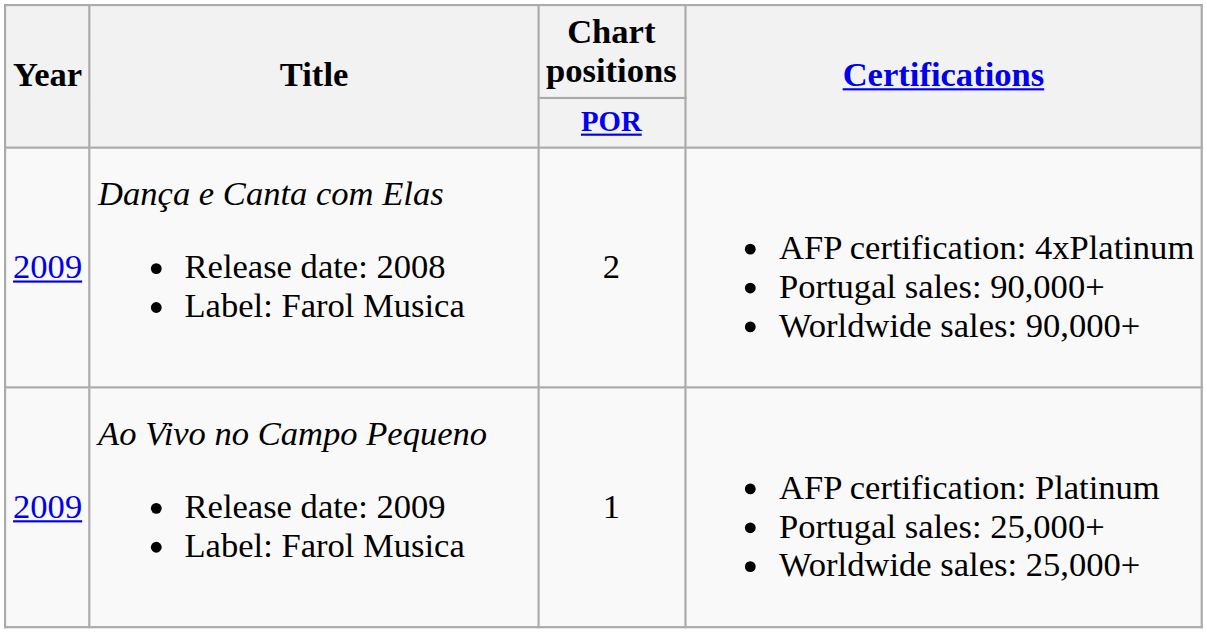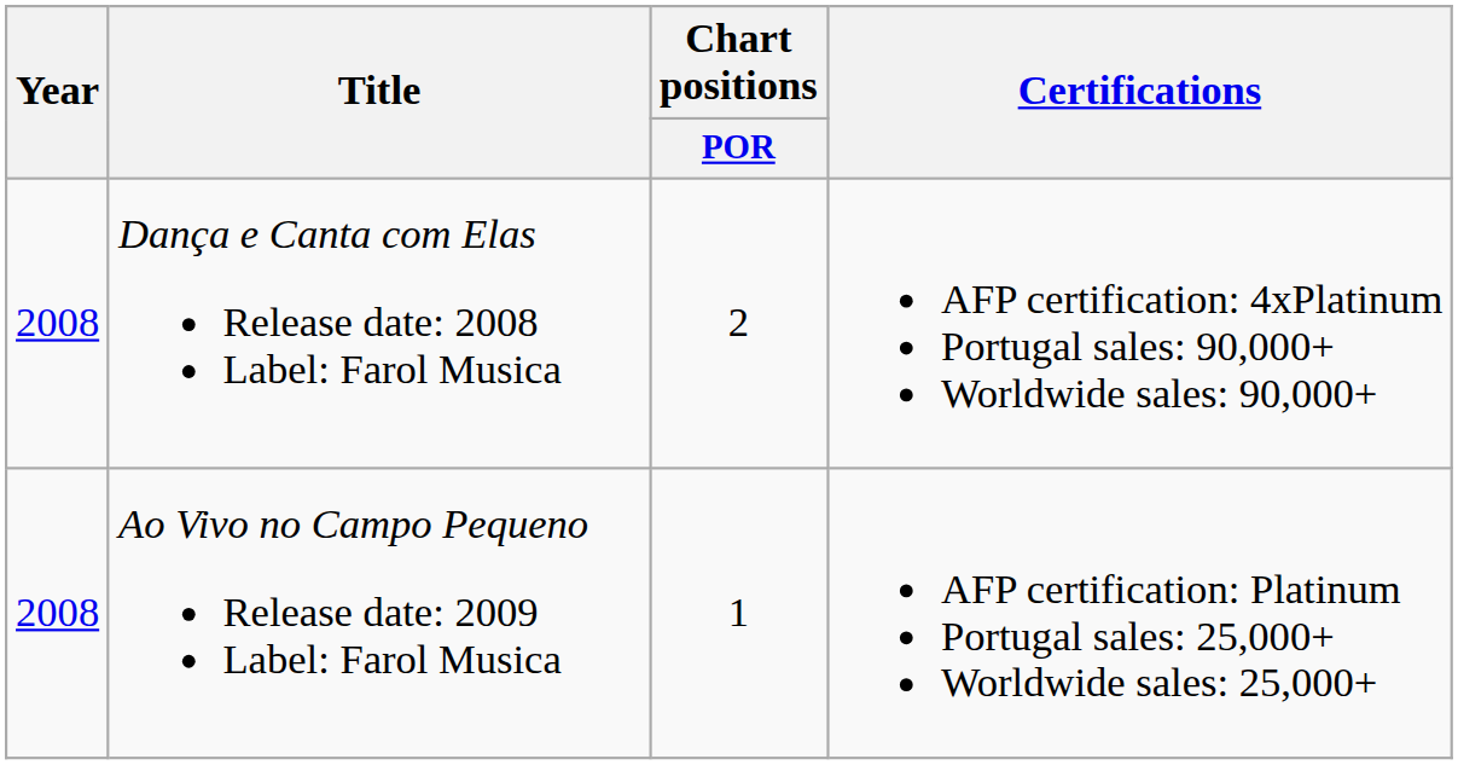row 3 | Year: 2009 -> 2008
row 4 | Year: 2009 -> 2008
